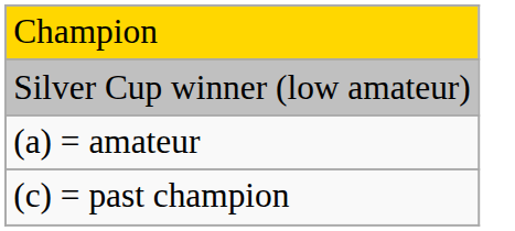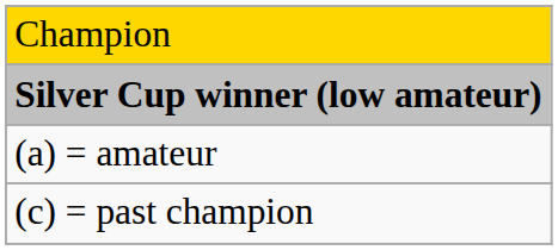row 2 | column 1: normal -> bold
